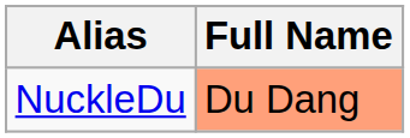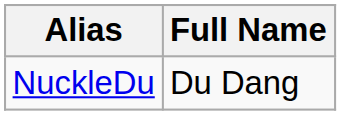NuckleDu | Full Name: lightsalmon background -> no background
